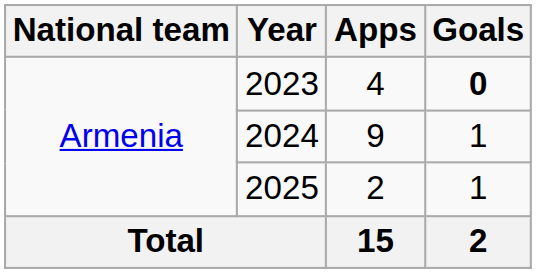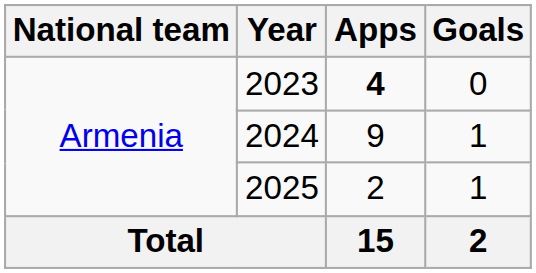2023 | Apps: normal -> bold
2023 | Goals: bold -> normal
